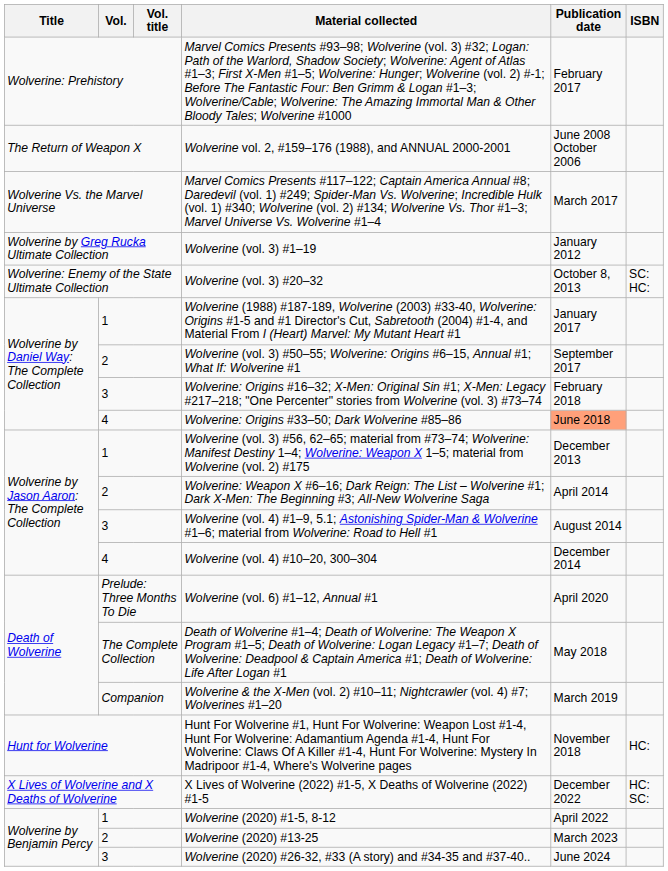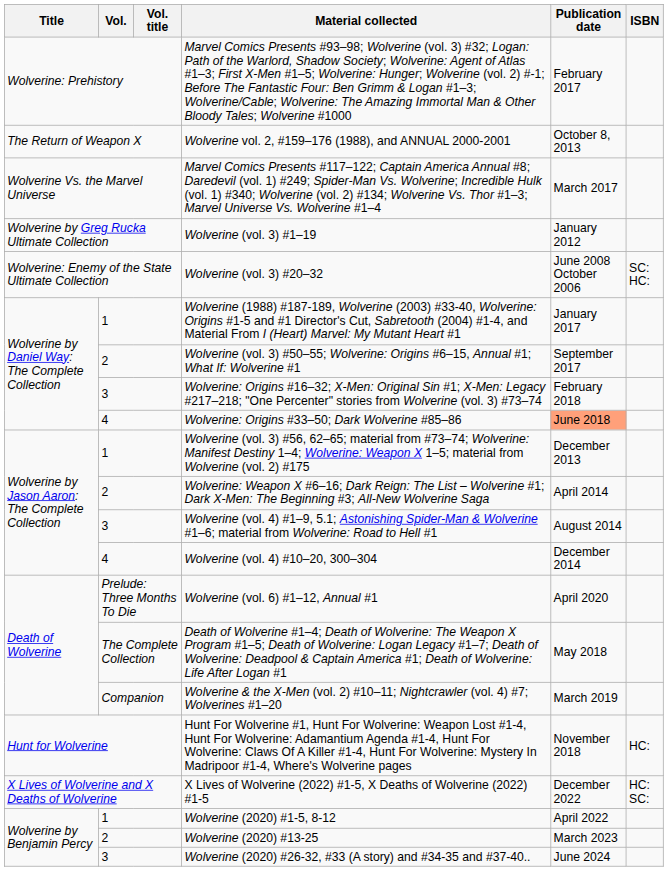Wolverine vol. 2, #159–176 (1988), and ANNUAL 2000-2001 | Publication date: June 2008 October 2006 -> October 8, 2013
Wolverine (vol. 3) #20–32 | Publication date: October 8, 2013 -> June 2008 October 2006
